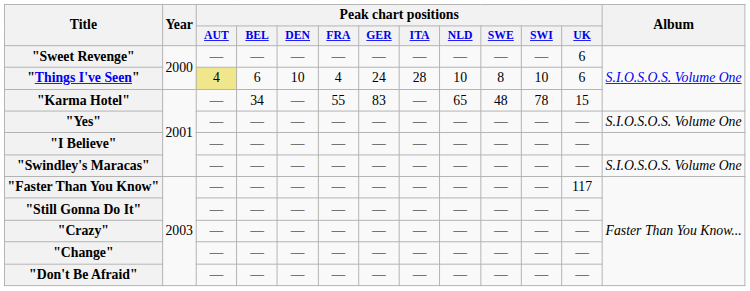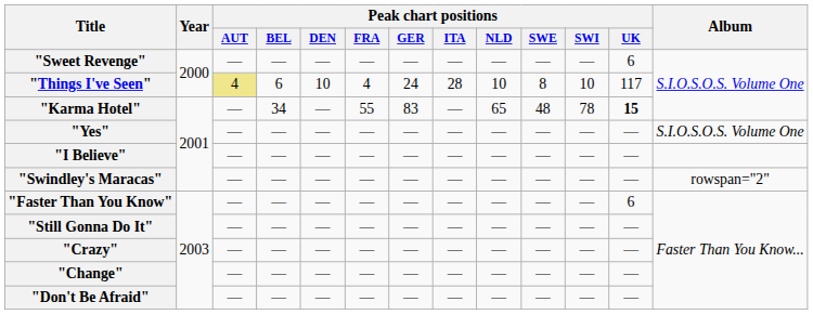"Things I've Seen" | Peak chart positions / UK: 6 -> 117
"Karma Hotel" | Peak chart positions / UK: normal -> bold
"Swindley's Maracas" | Album: S.I.O.S.O.S. Volume One -> rowspan="2"
"Faster Than You Know" | Peak chart positions / UK: 117 -> 6
